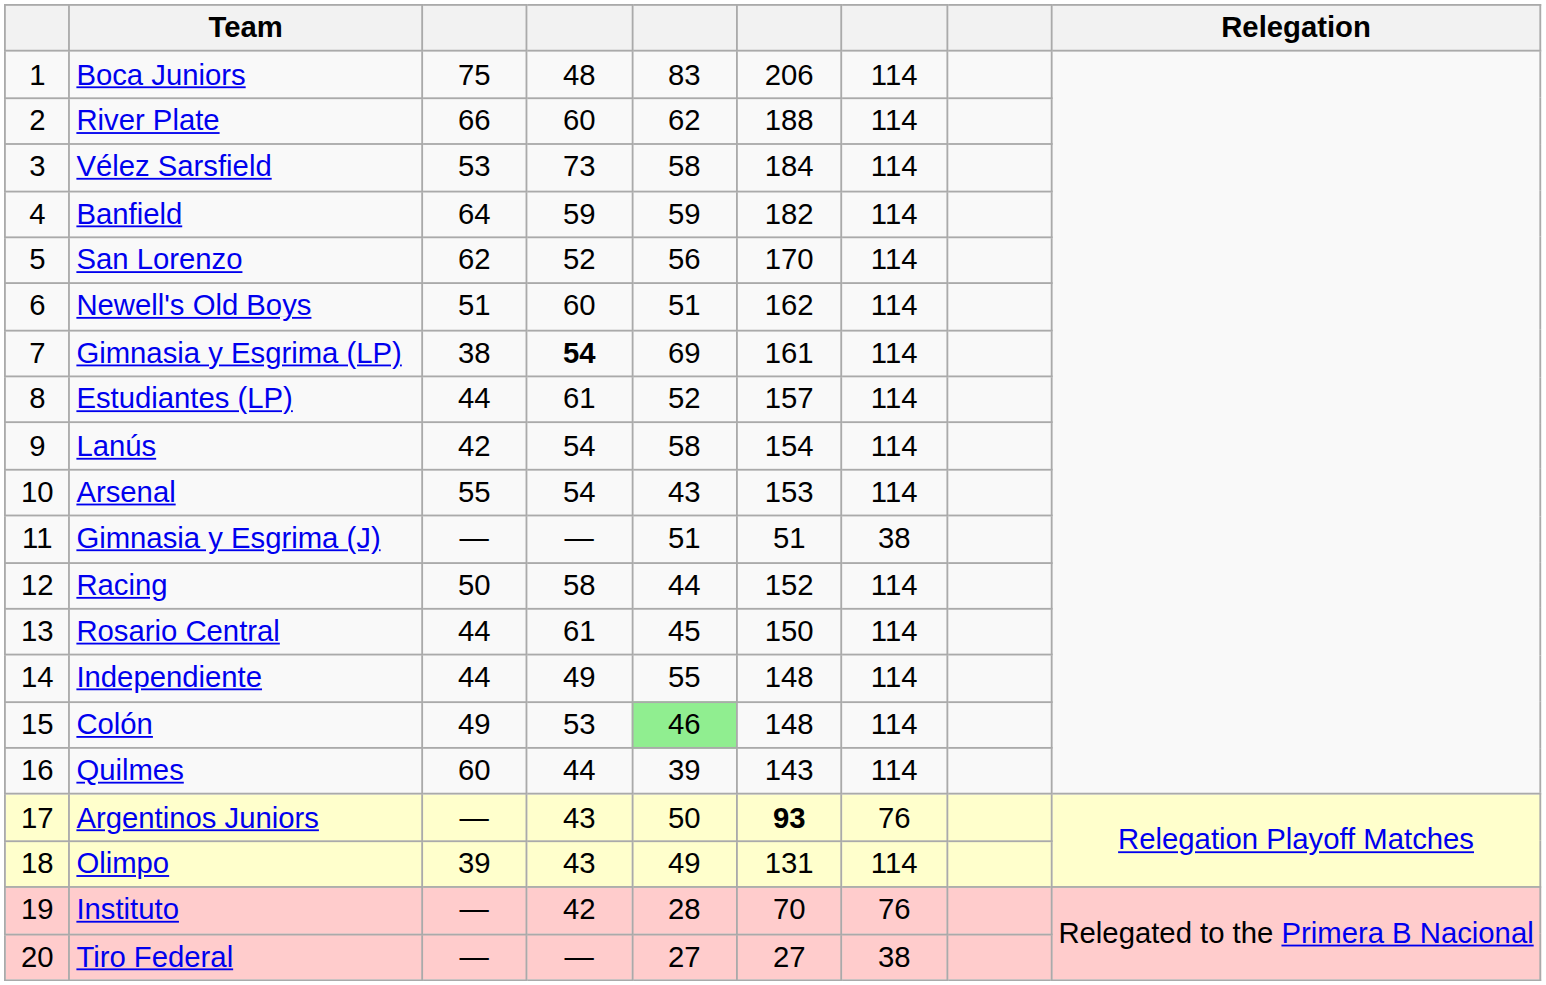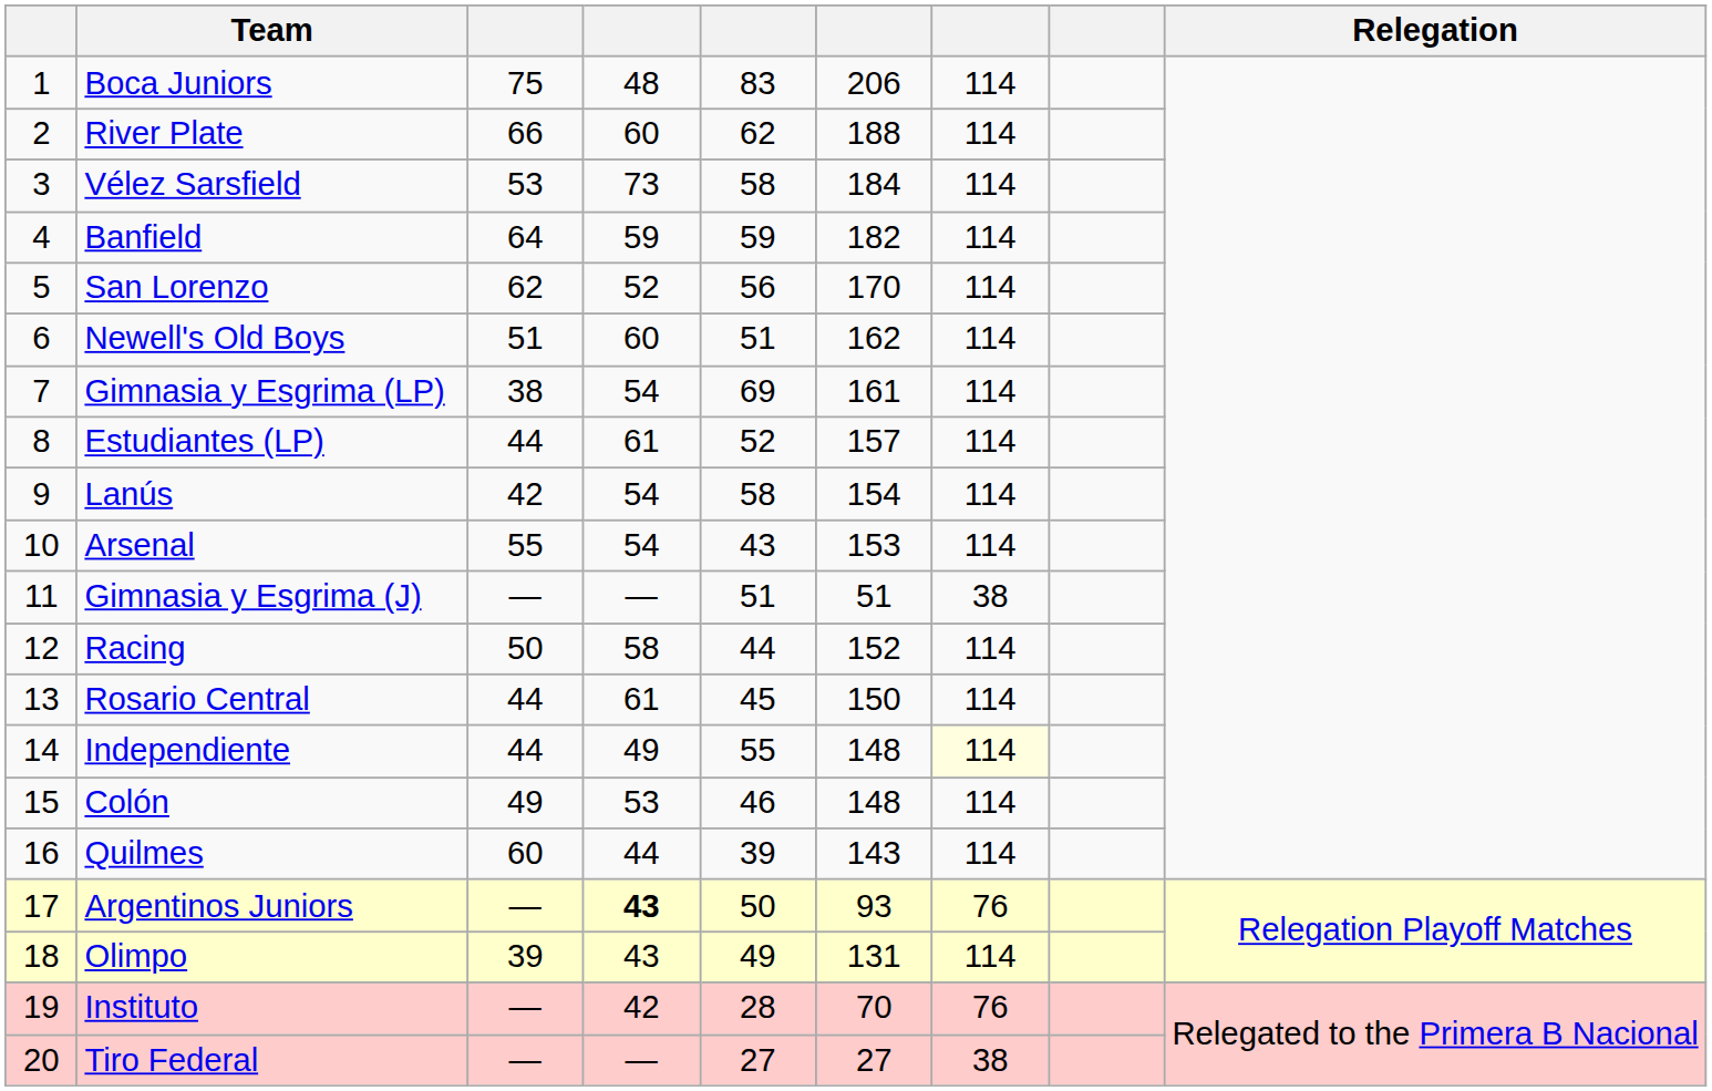Gimnasia y Esgrima (LP) | column 4: bold -> normal
Independiente | column 7: no background -> lightyellow background
Colón | column 5: lightgreen background -> no background
Argentinos Juniors | column 4: normal -> bold
Argentinos Juniors | column 6: bold -> normal
